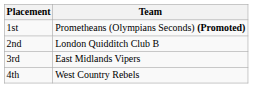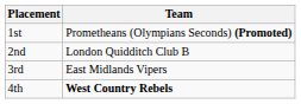4th | Team: normal -> bold
